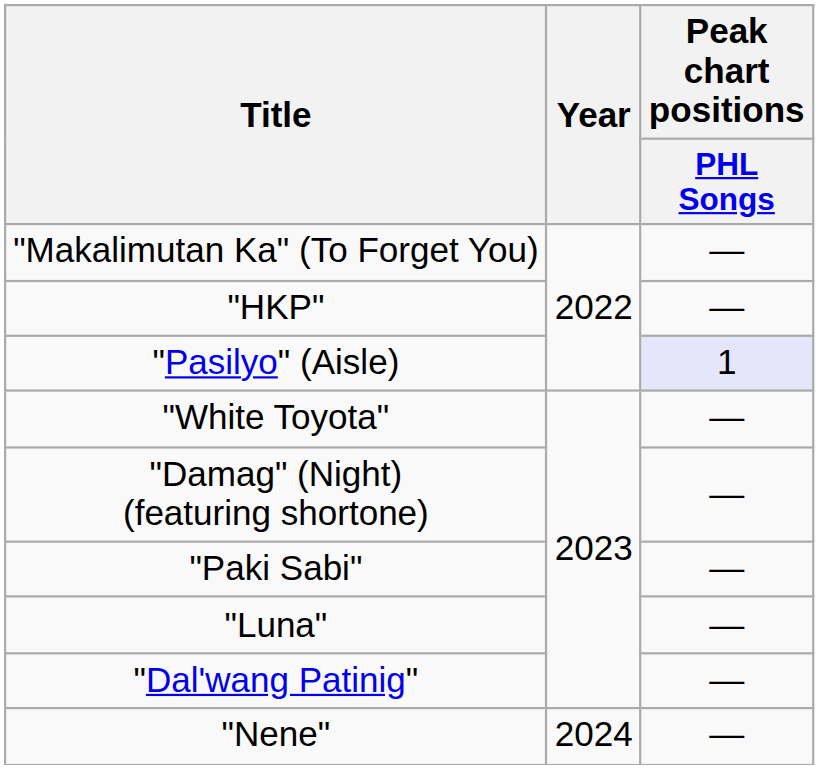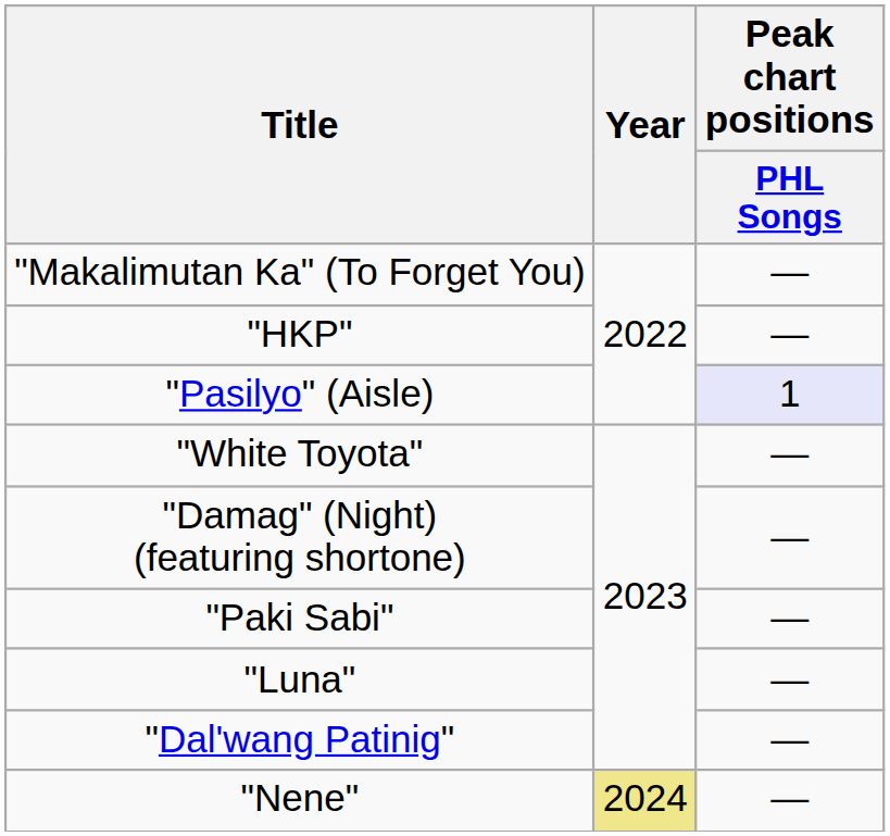"Nene" | Year: no background -> khaki background
